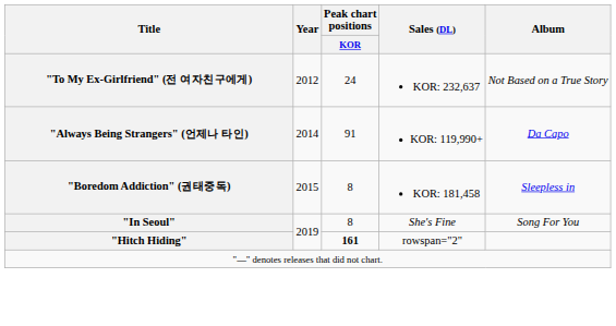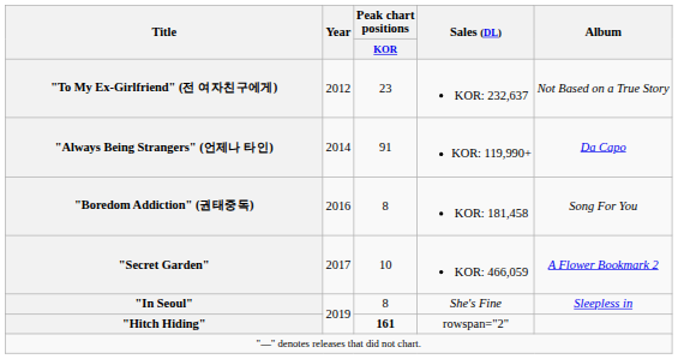"To My Ex-Girlfriend" (전 여자친구에게) | Peak chart positions / KOR: 24 -> 23
"Boredom Addiction" (권태중독) | Year: 2015 -> 2016
"Boredom Addiction" (권태중독) | Album: Sleepless in -> Song For You
+ row: "Secret Garden" | 2017 | 10 | KOR: 466,059 | A Flower Bookmark 2
"In Seoul" | Album: Song For You -> Sleepless in
